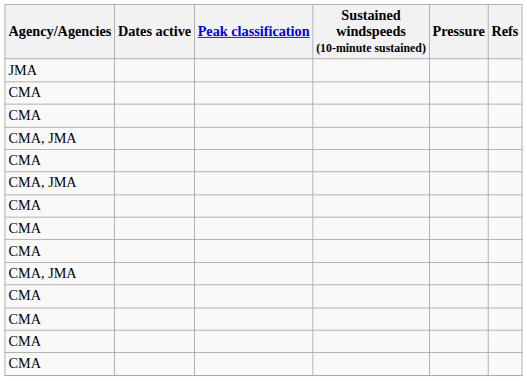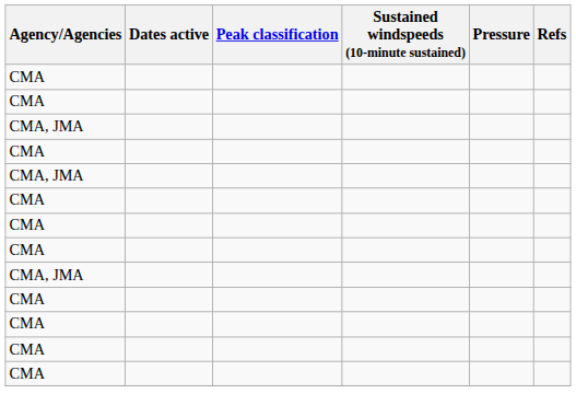- row: JMA
